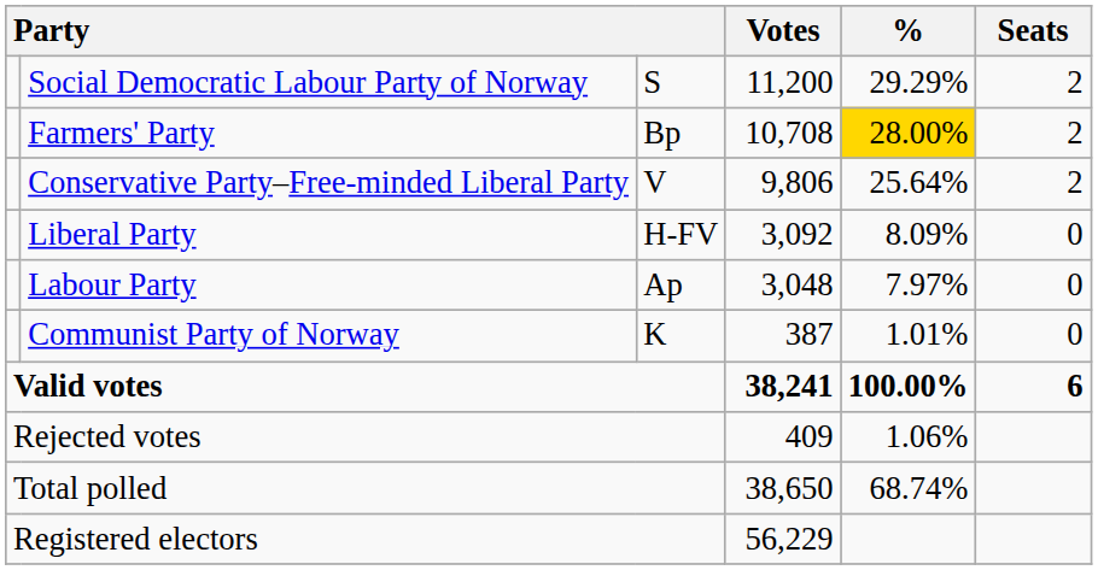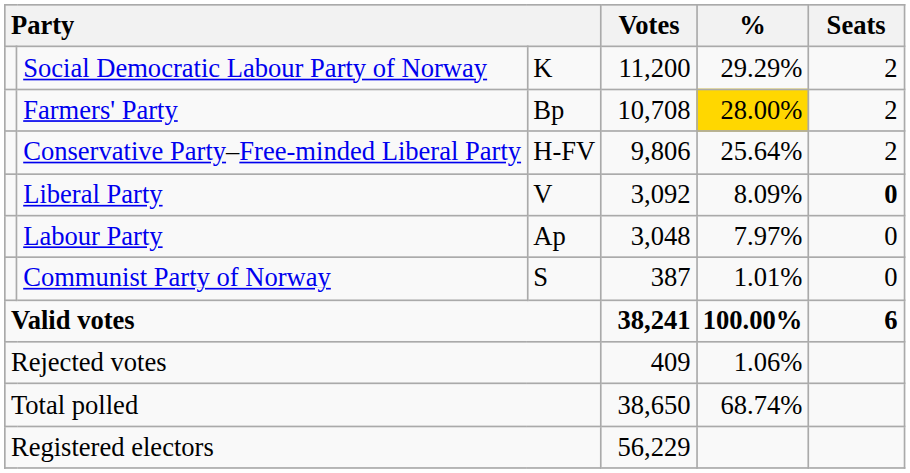Social Democratic Labour Party of Norway | column 3: S -> K
Conservative Party–Free-minded Liberal Party | column 3: V -> H-FV
Liberal Party | column 3: H-FV -> V
Liberal Party | Seats: normal -> bold
Communist Party of Norway | column 3: K -> S
